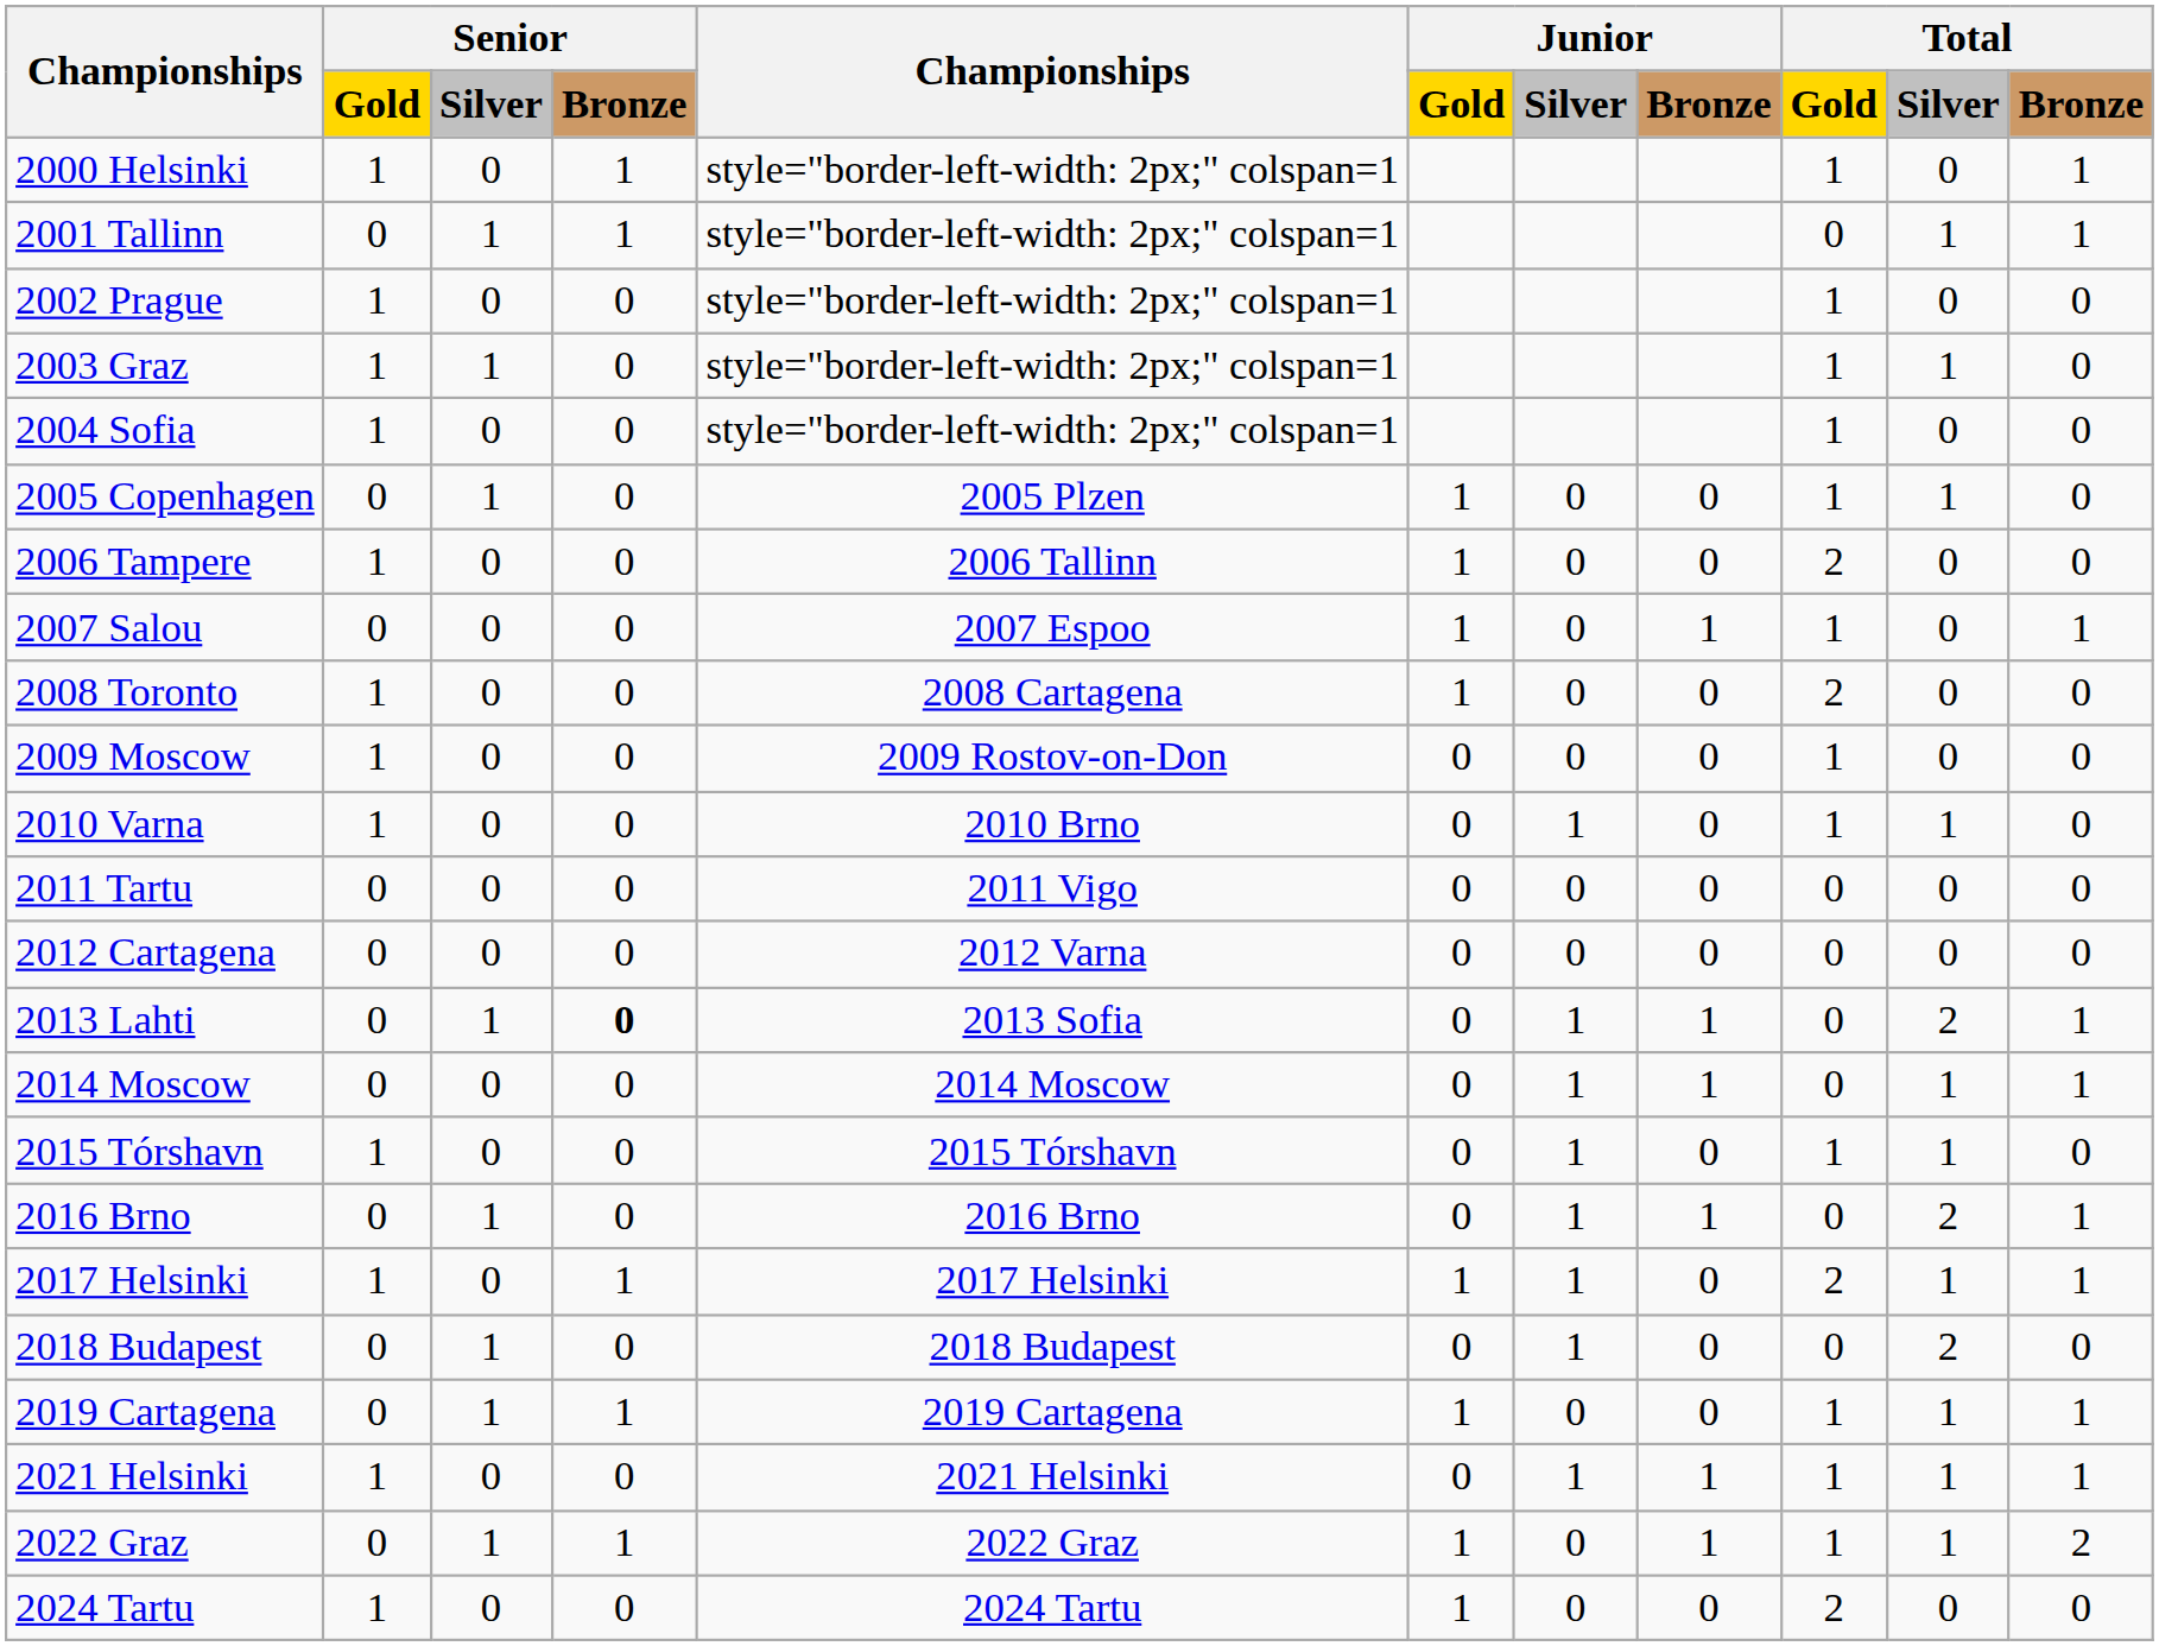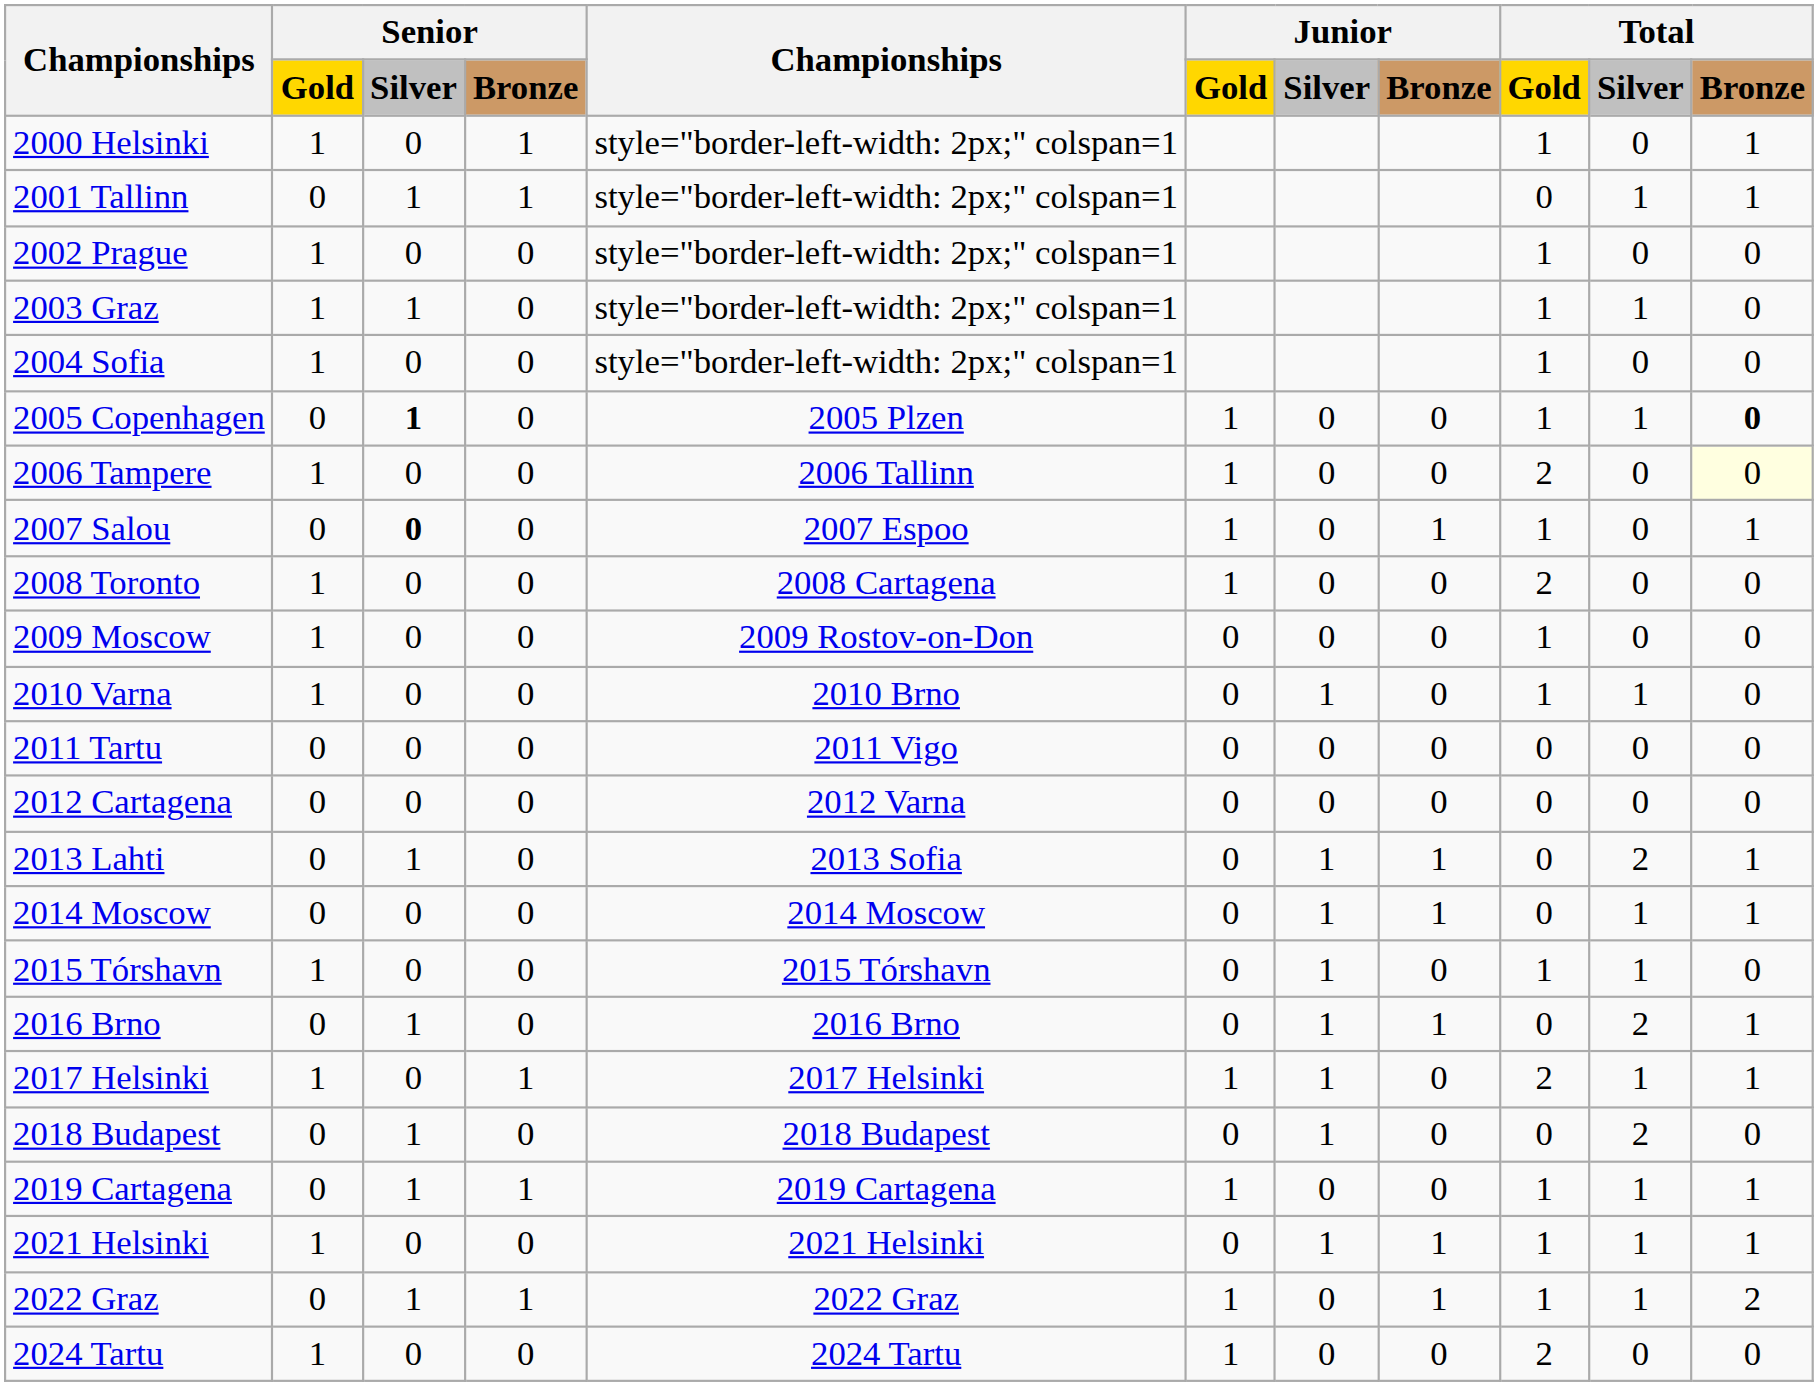2005 Copenhagen | Senior / Silver: normal -> bold
2005 Copenhagen | Total / Bronze: normal -> bold
2006 Tampere | Total / Bronze: no background -> lightyellow background
2007 Salou | Senior / Silver: normal -> bold
2013 Lahti | Senior / Bronze: bold -> normal
